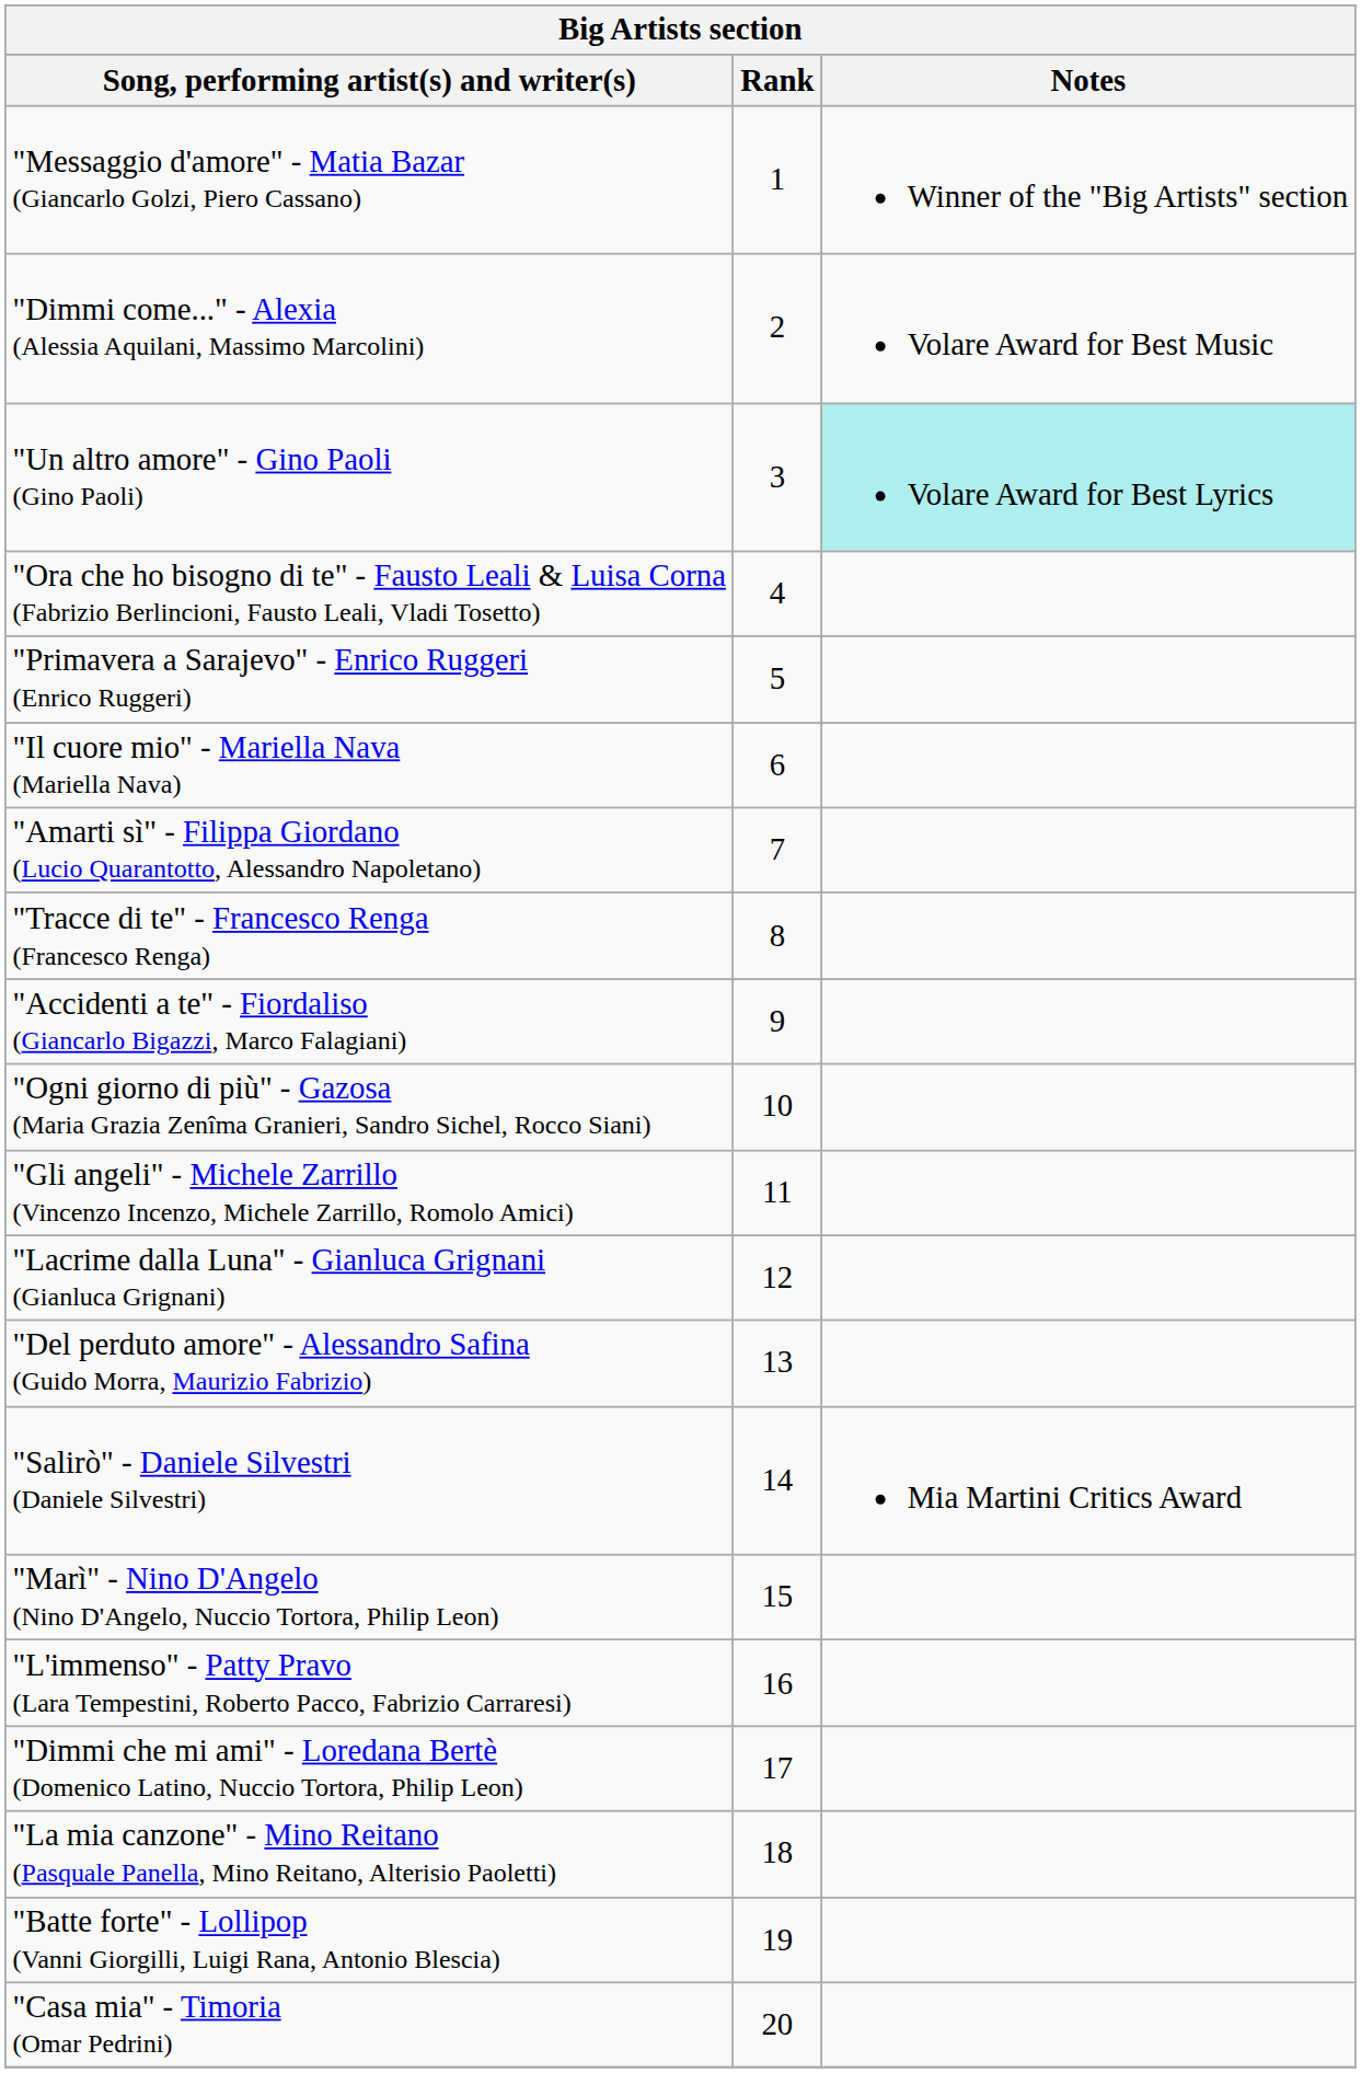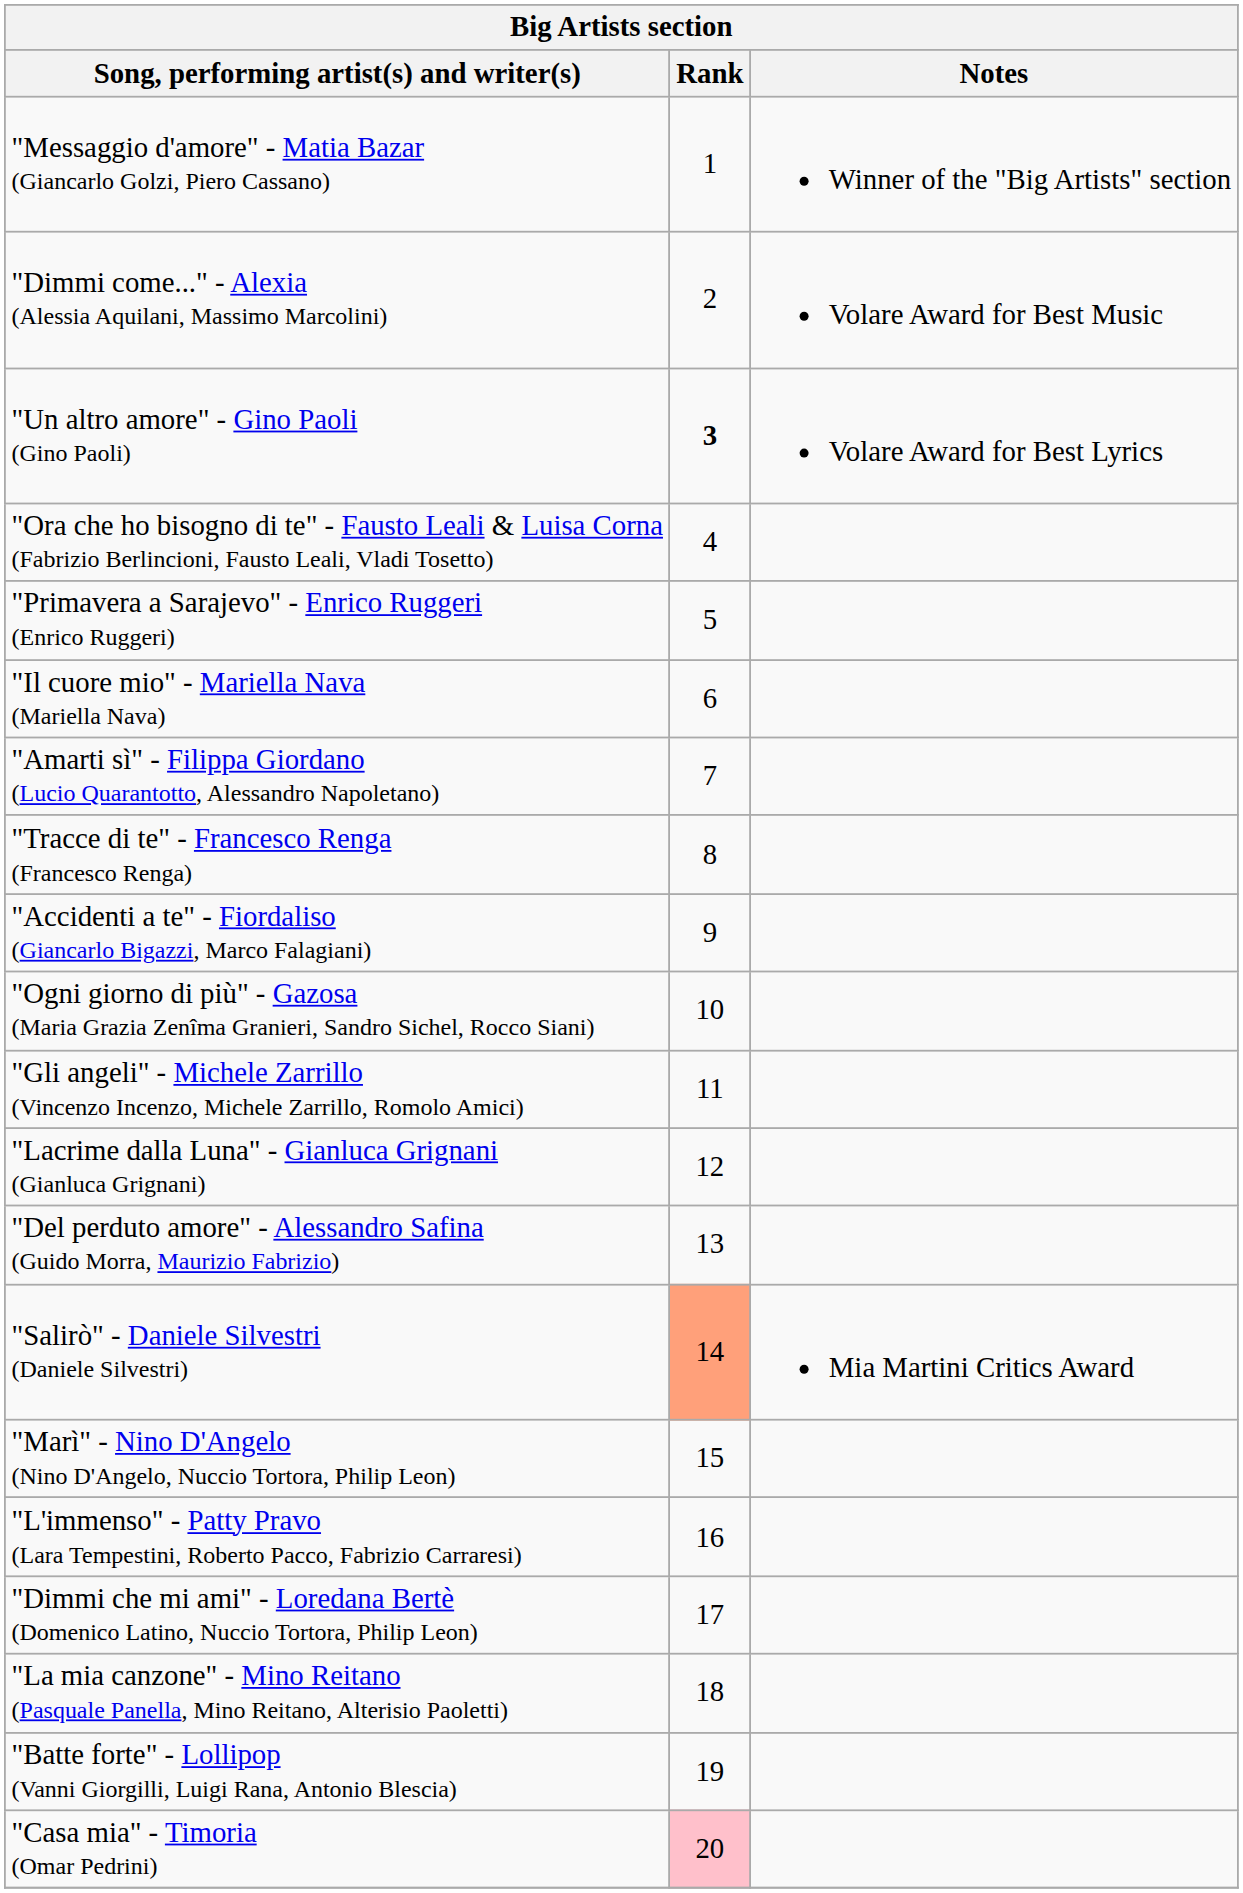"Un altro amore" - Gino Paoli (Gino Paoli) | Rank: normal -> bold
"Un altro amore" - Gino Paoli (Gino Paoli) | Notes: paleturquoise background -> no background
"Salirò" - Daniele Silvestri (Daniele Silvestri) | Rank: no background -> lightsalmon background
"Casa mia" - Timoria (Omar Pedrini) | Rank: no background -> pink background
